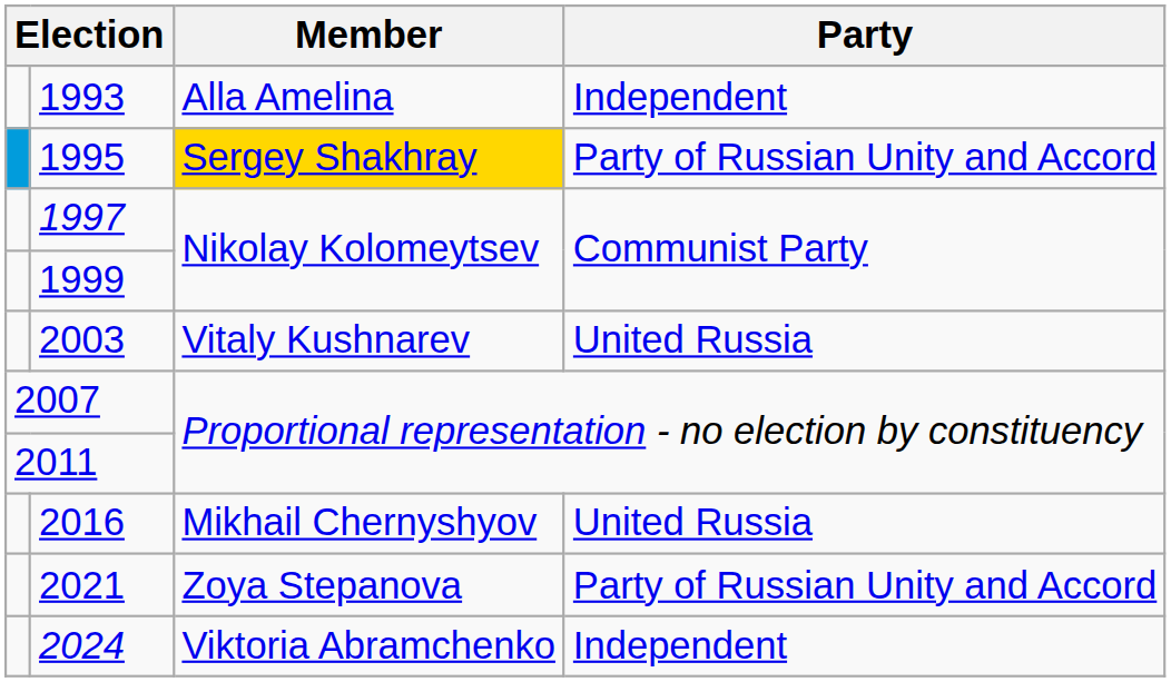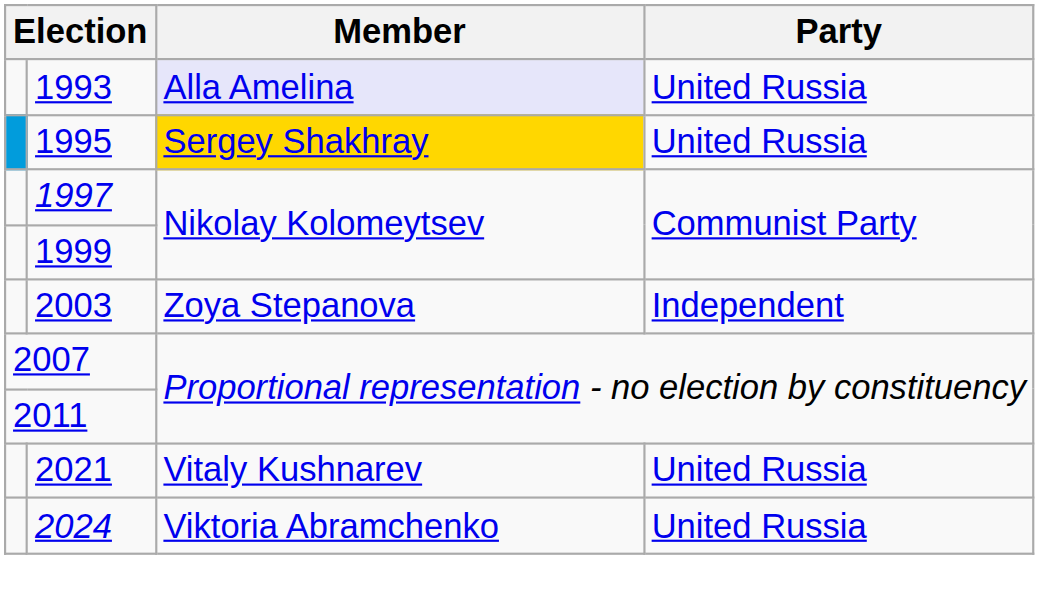1993 | Member: no background -> lavender background
1993 | Party: Independent -> United Russia
1995 | Party: Party of Russian Unity and Accord -> United Russia
2003 | Member: Vitaly Kushnarev -> Zoya Stepanova
2003 | Party: United Russia -> Independent
- row: 2016 | Mikhail Chernyshyov | United Russia
2021 | Member: Zoya Stepanova -> Vitaly Kushnarev
2021 | Party: Party of Russian Unity and Accord -> United Russia
2024 | Party: Independent -> United Russia
